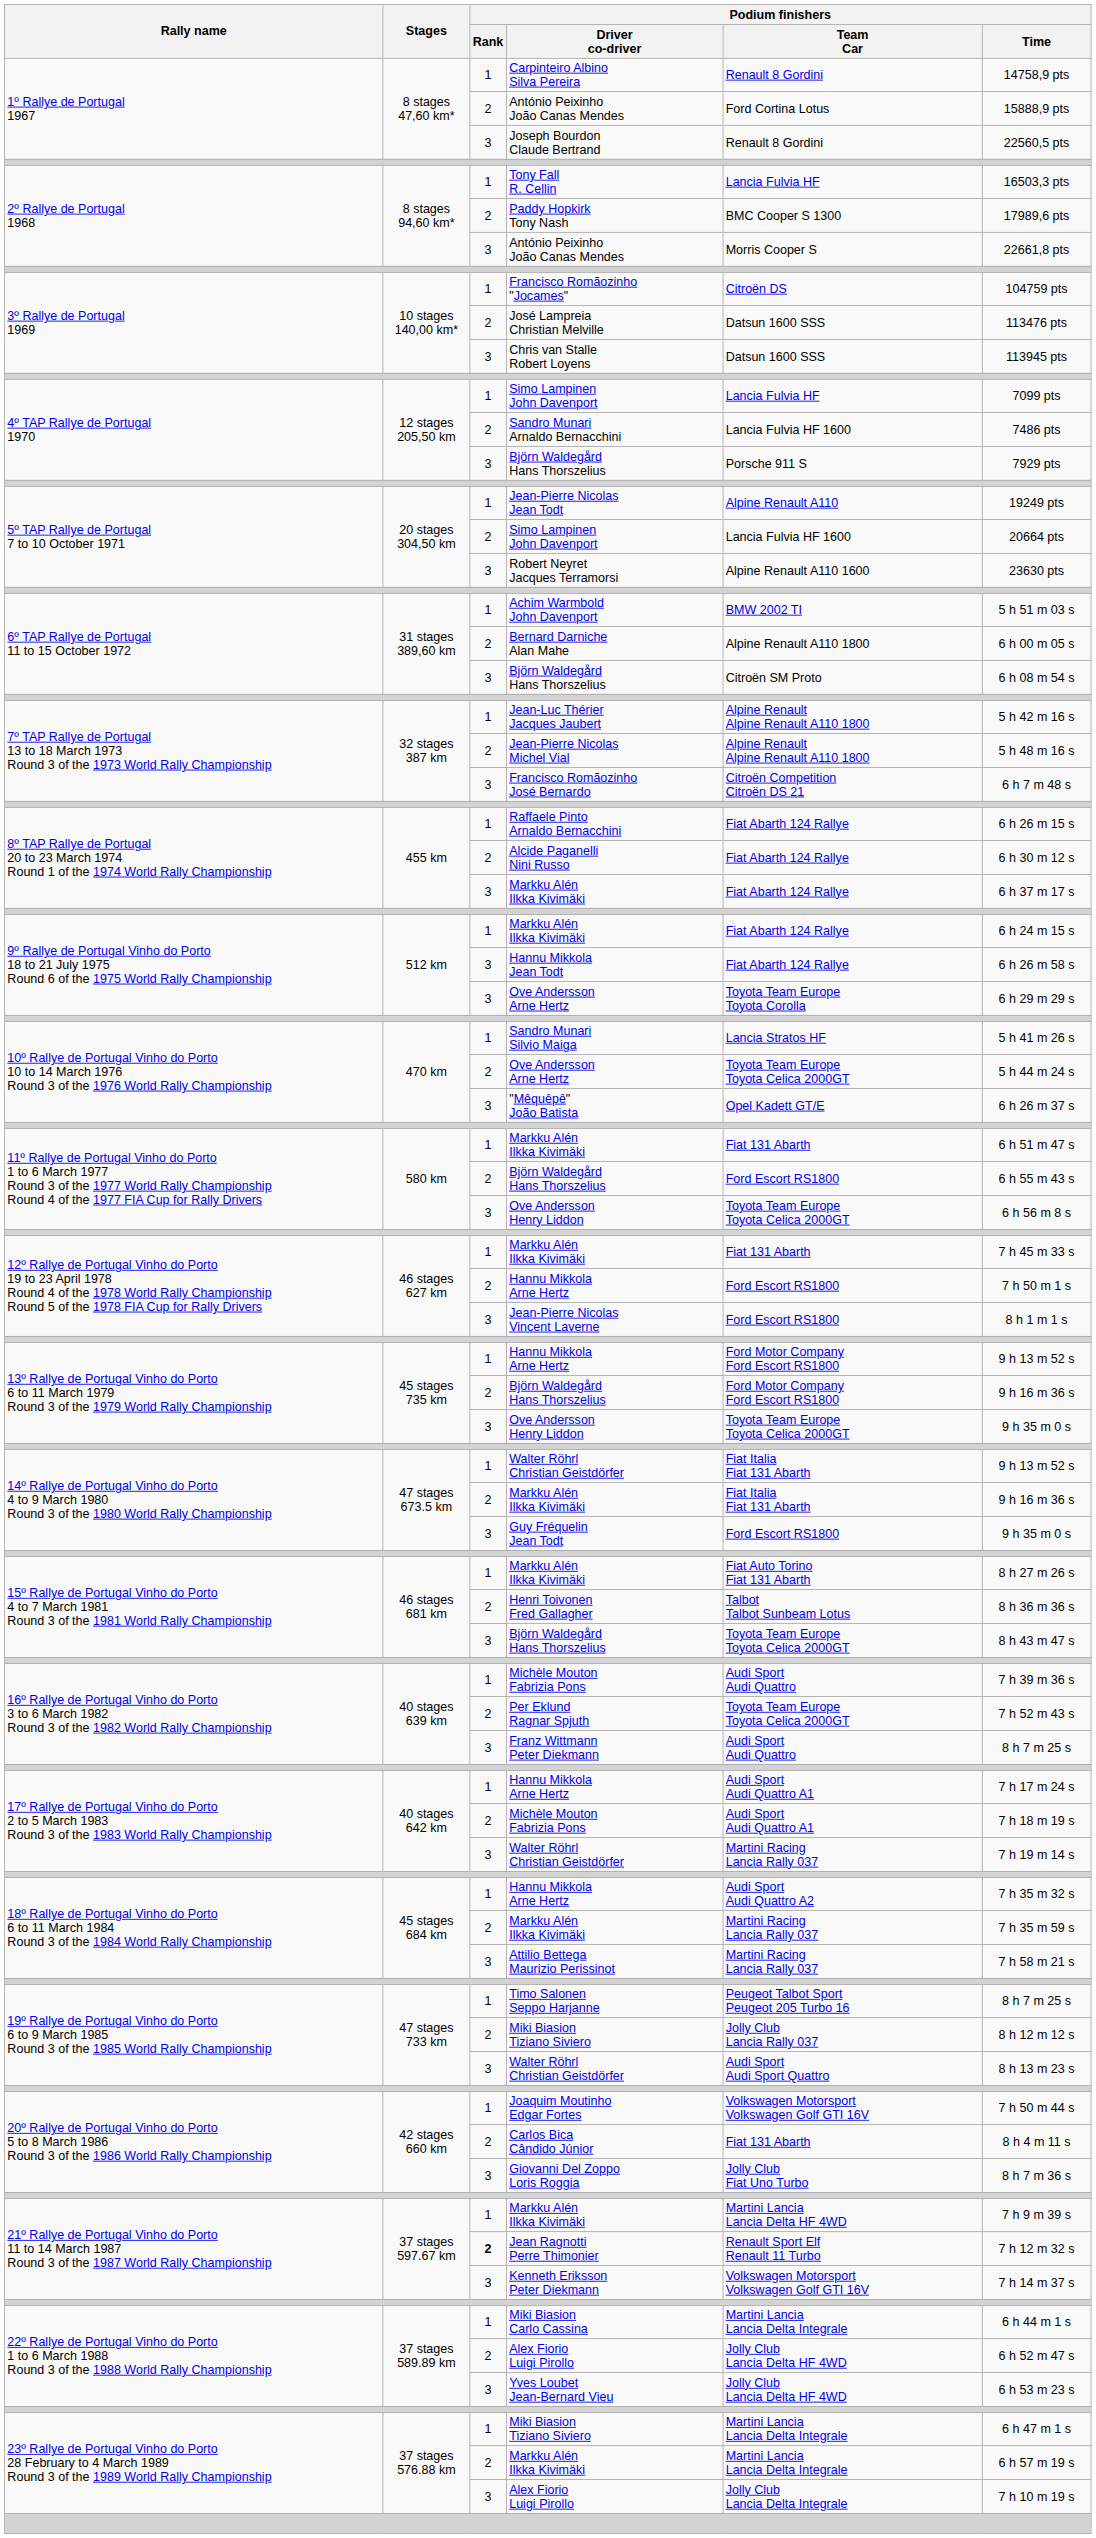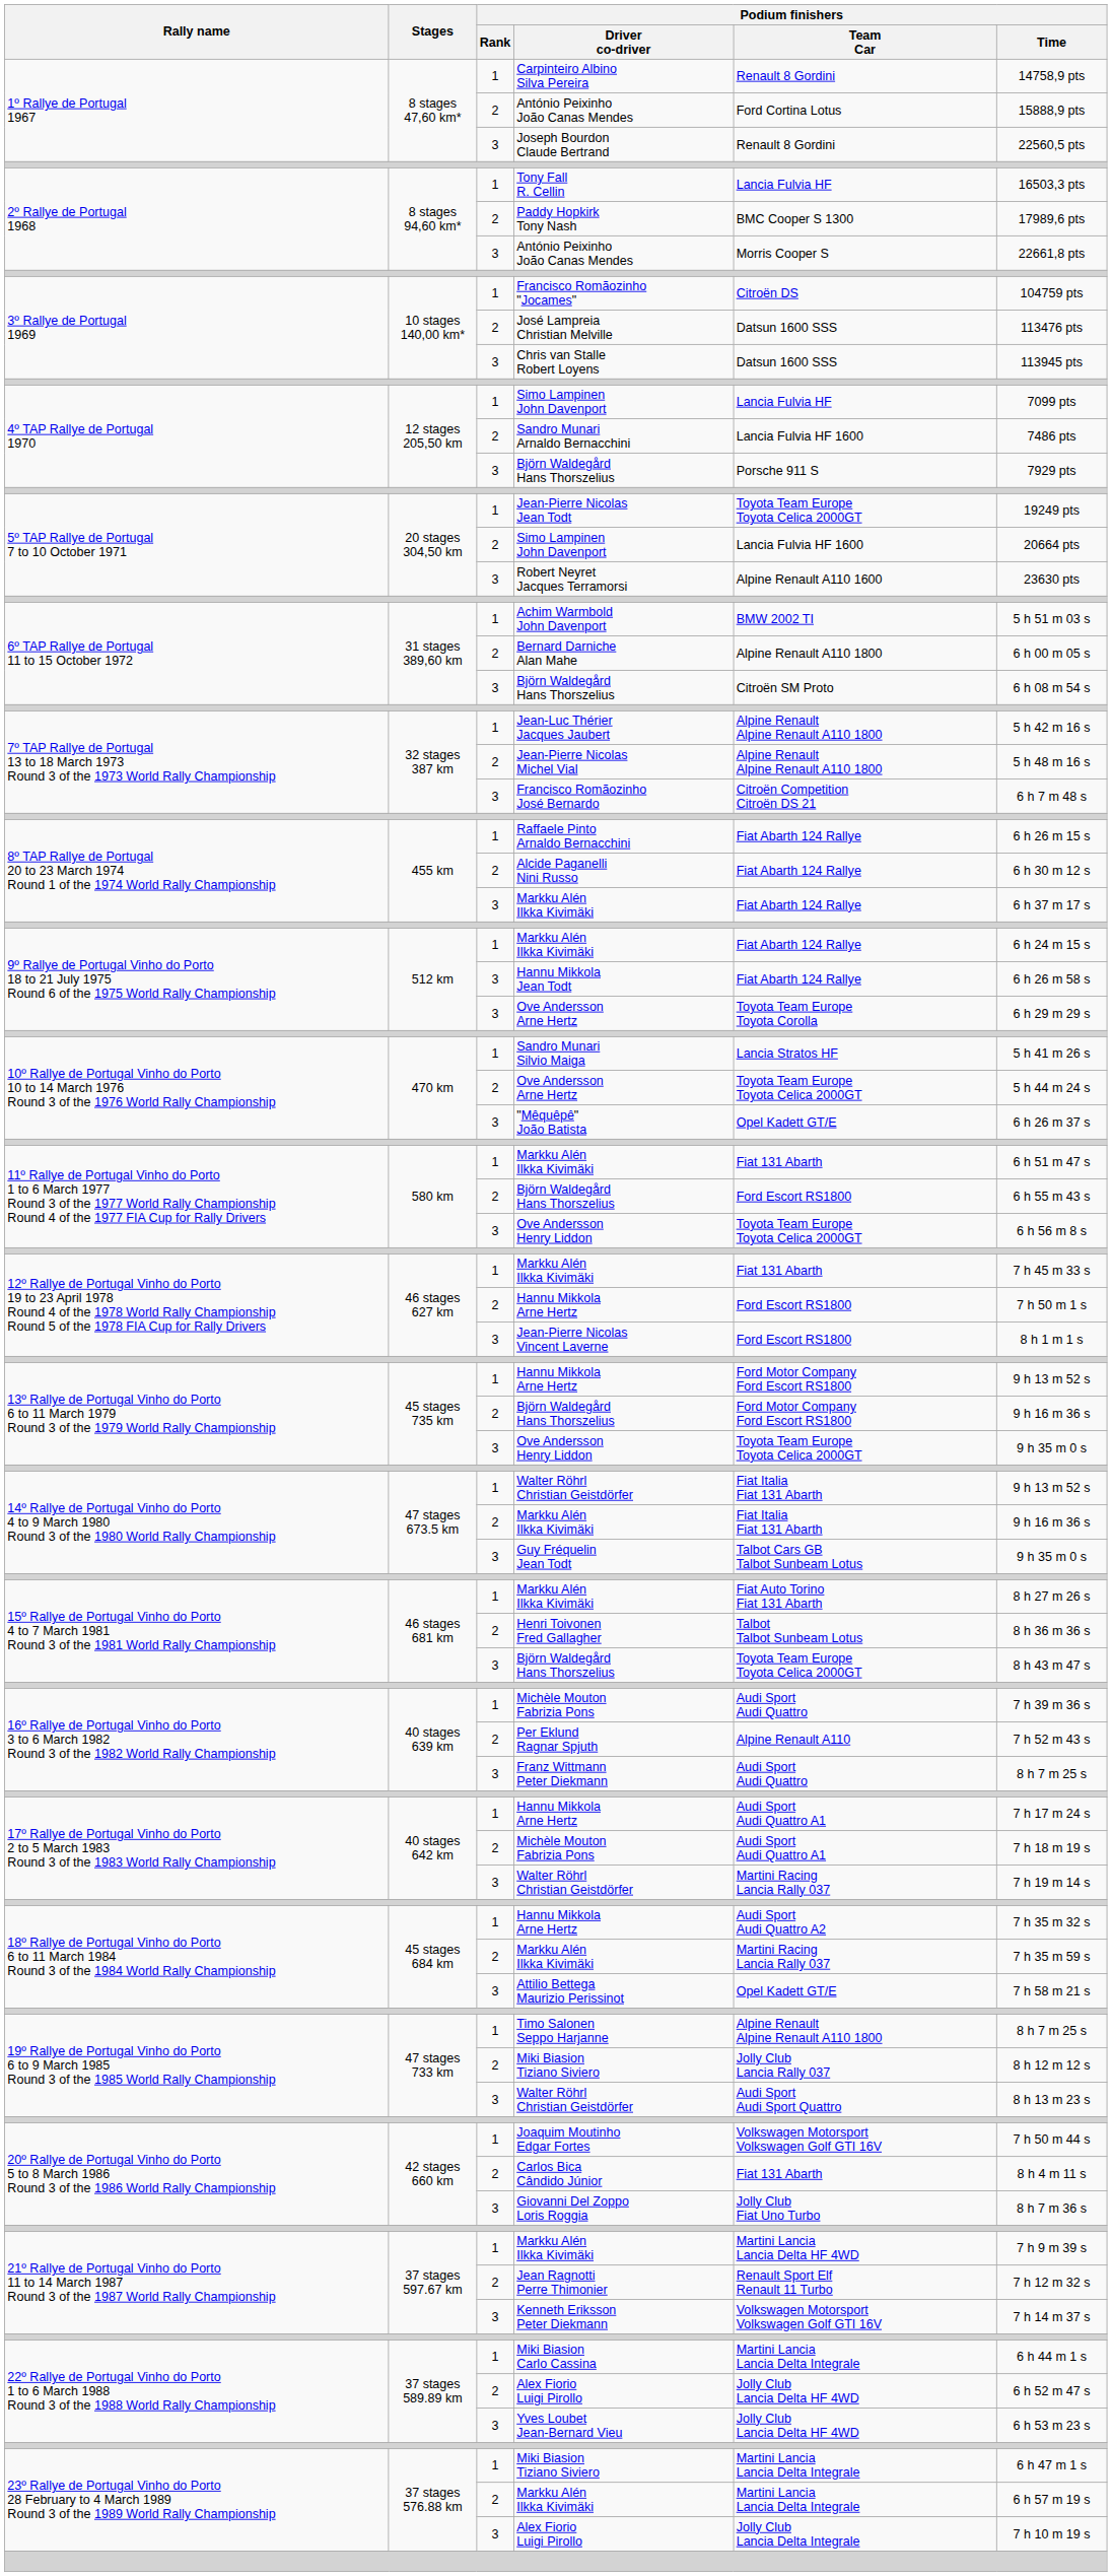Jean-Pierre Nicolas Jean Todt | Podium finishers / Team Car: Alpine Renault A110 -> Toyota Team Europe Toyota Celica 2000GT
Guy Fréquelin Jean Todt | Podium finishers / Team Car: Ford Escort RS1800 -> Talbot Cars GB Talbot Sunbeam Lotus
Per Eklund Ragnar Spjuth | Podium finishers / Team Car: Toyota Team Europe Toyota Celica 2000GT -> Alpine Renault A110
Attilio Bettega Maurizio Perissinot | Podium finishers / Team Car: Martini Racing Lancia Rally 037 -> Opel Kadett GT/E
Timo Salonen Seppo Harjanne | Podium finishers / Team Car: Peugeot Talbot Sport Peugeot 205 Turbo 16 -> Alpine Renault Alpine Renault A110 1800
Jean Ragnotti Perre Thimonier | Podium finishers / Rank: bold -> normal
